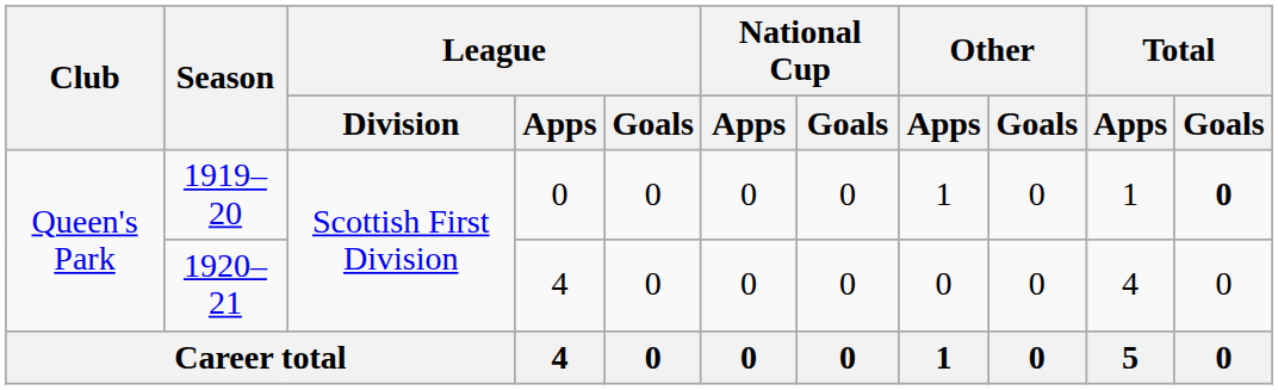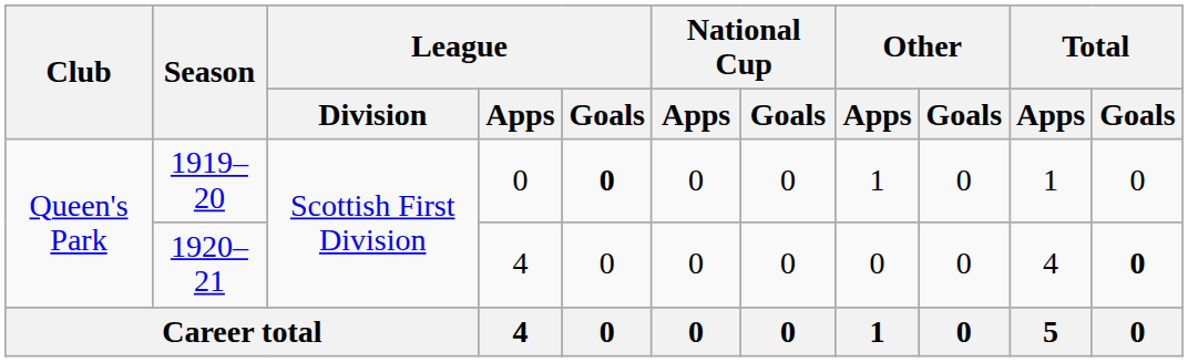1919–20 | League / Goals: normal -> bold
1919–20 | Total / Goals: bold -> normal
1920–21 | Total / Goals: normal -> bold
